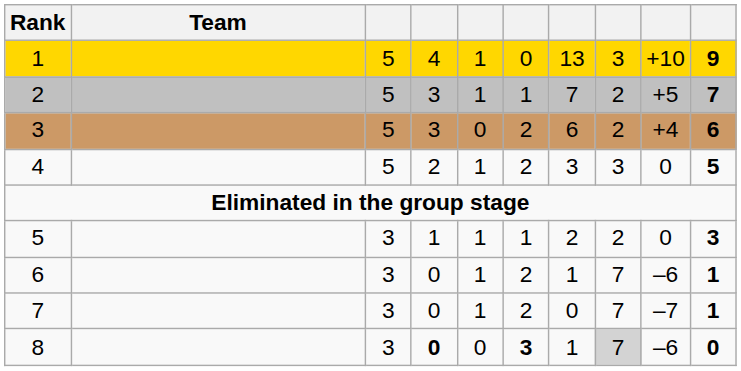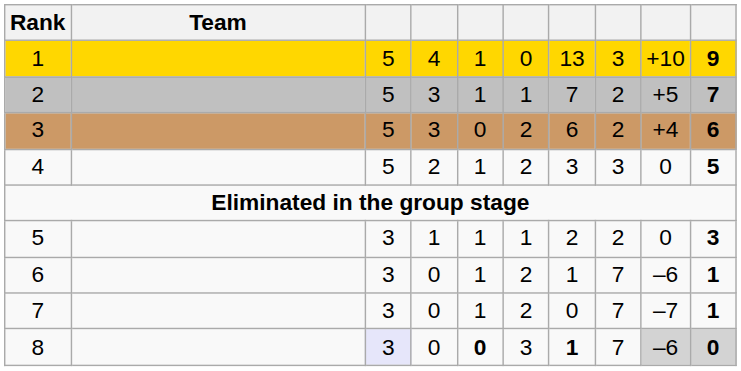8 | column 3: no background -> lavender background
8 | column 4: bold -> normal
8 | column 5: normal -> bold
8 | column 6: bold -> normal
8 | column 7: normal -> bold
8 | column 8: lightgrey background -> no background
8 | column 9: no background -> lightgrey background
8 | column 10: no background -> lightgrey background
